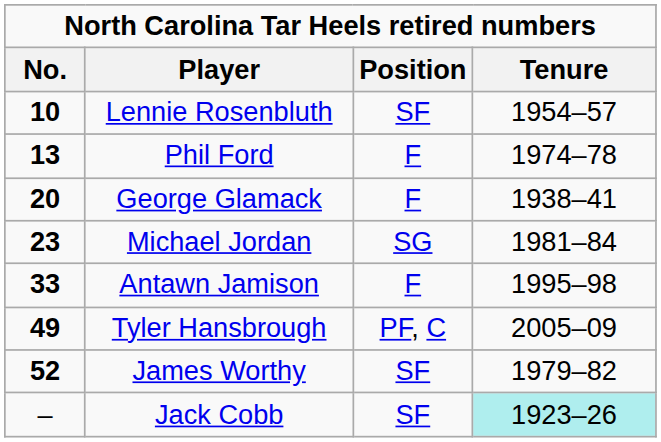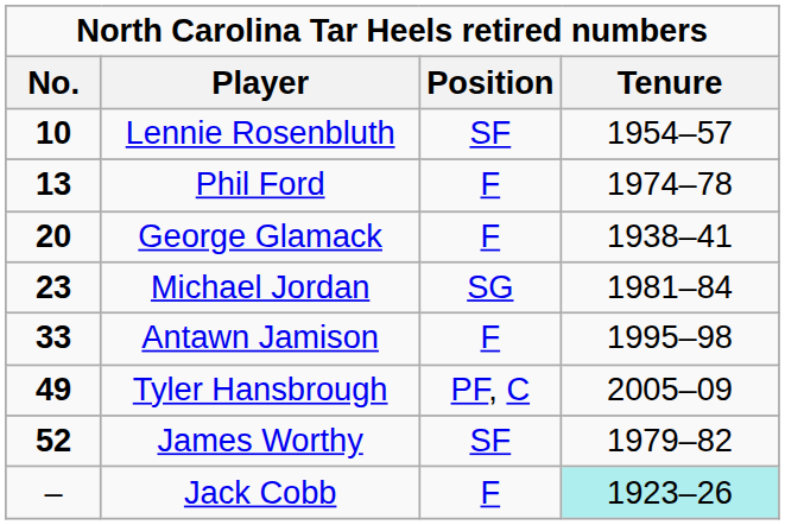Jack Cobb | Position: SF -> F
